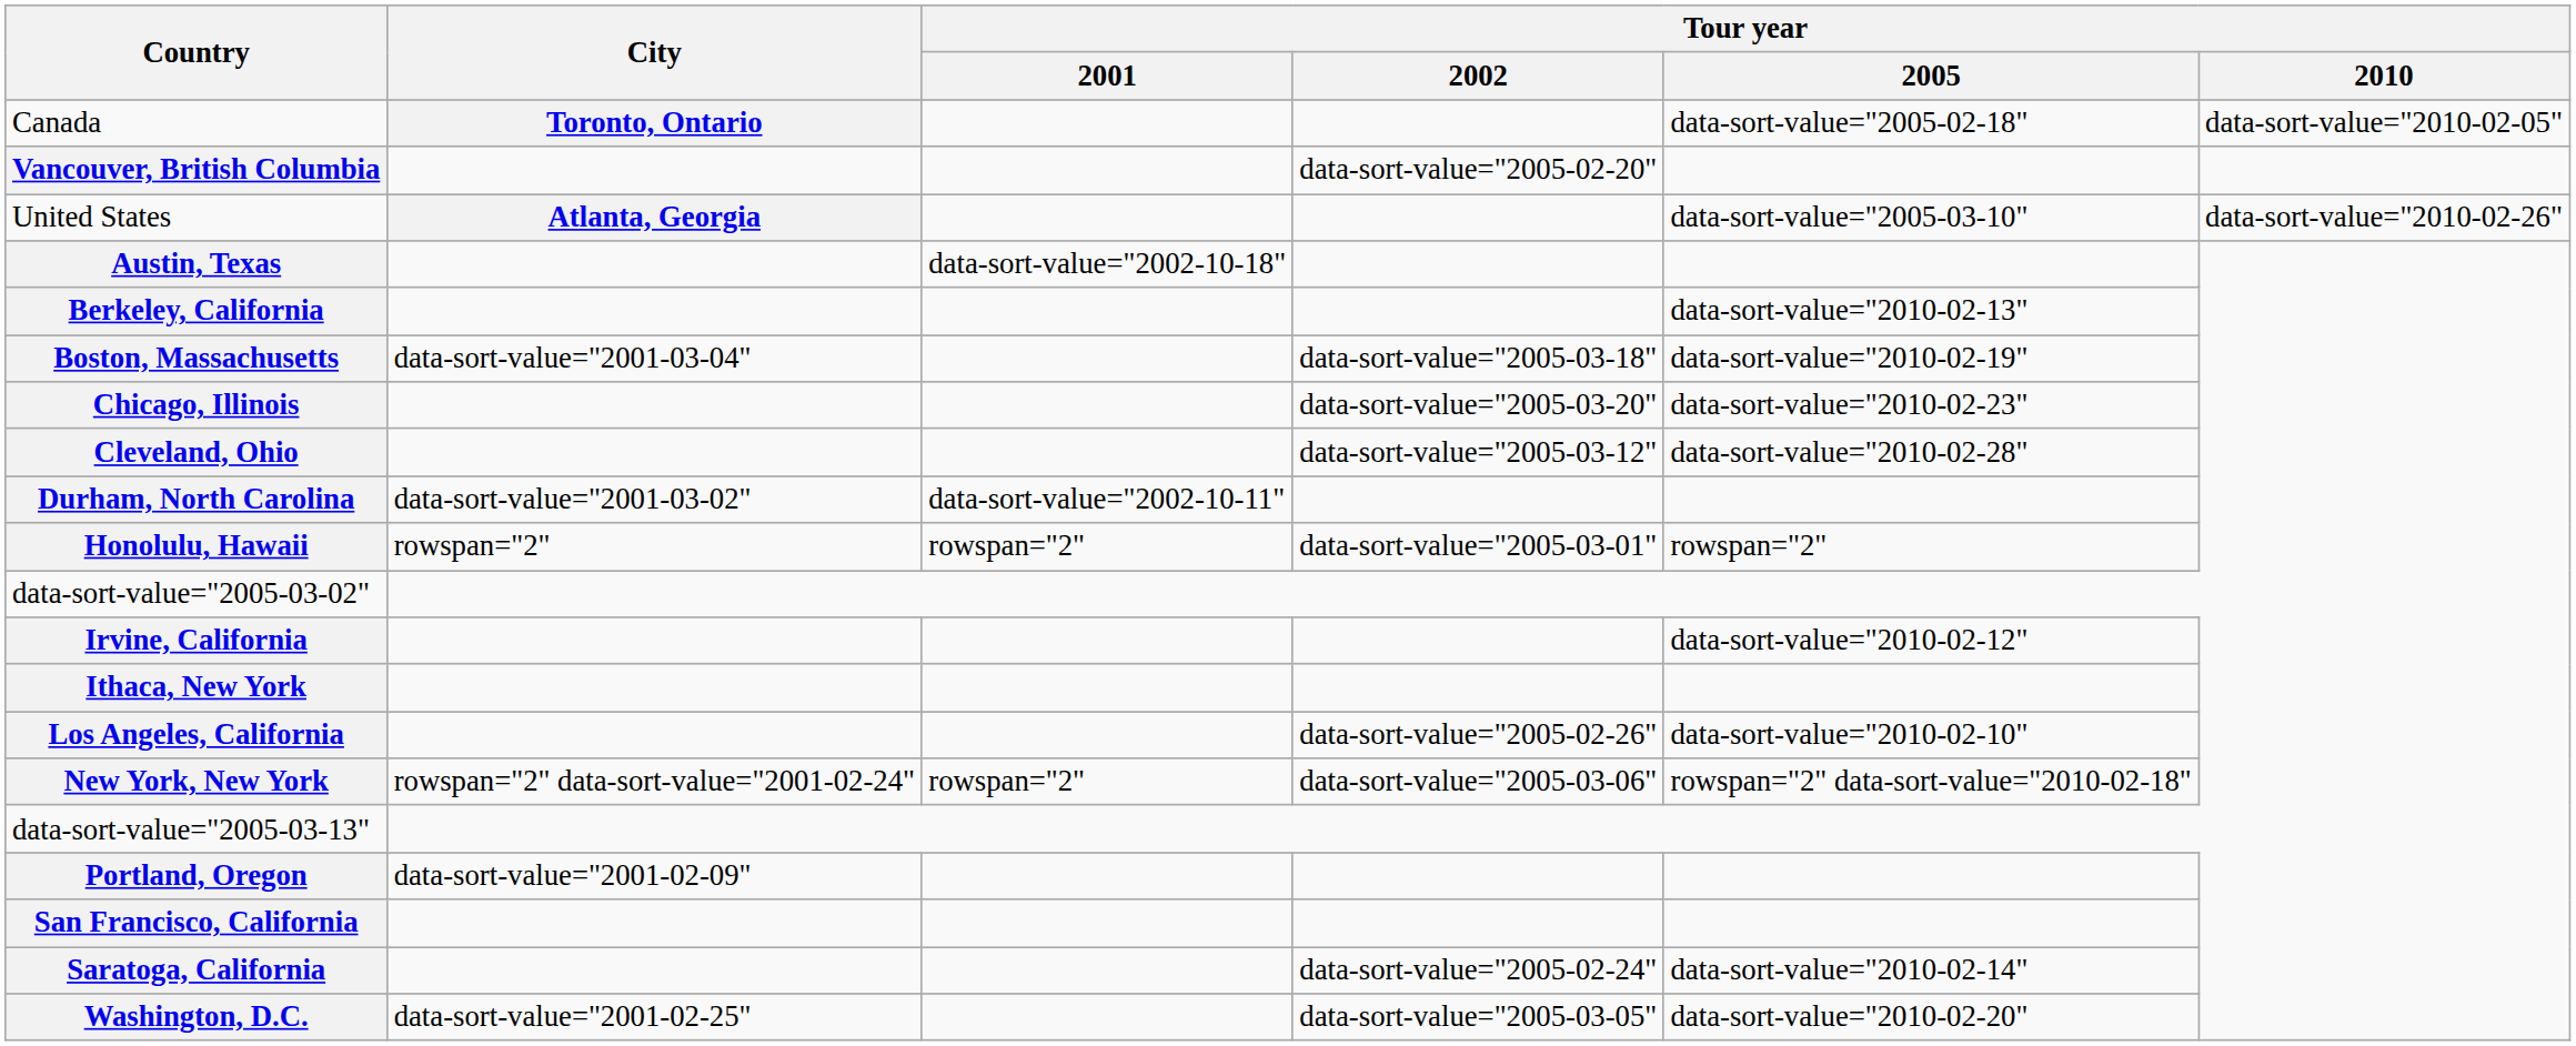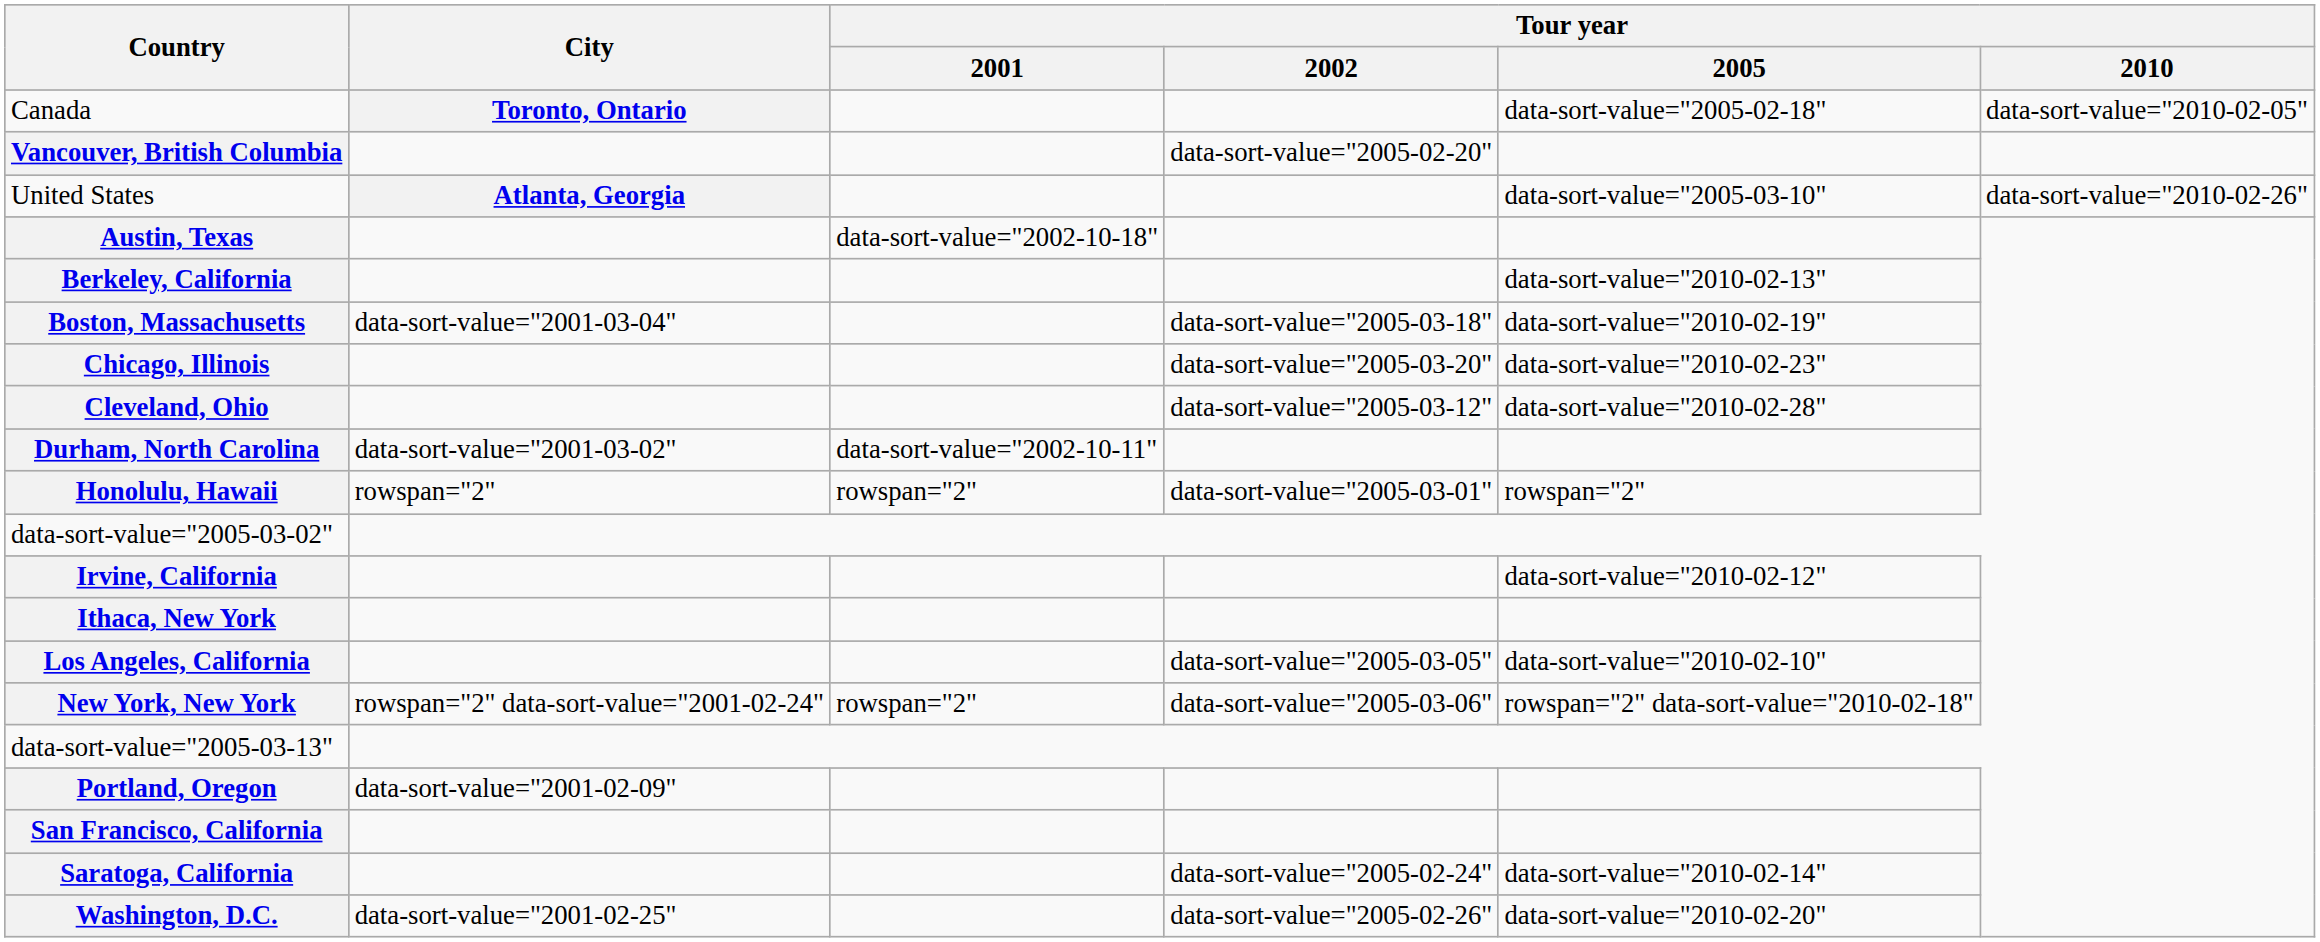Los Angeles, California | Tour year / 2002: data-sort-value="2005-02-26" -> data-sort-value="2005-03-05"
Washington, D.C. | Tour year / 2002: data-sort-value="2005-03-05" -> data-sort-value="2005-02-26"
